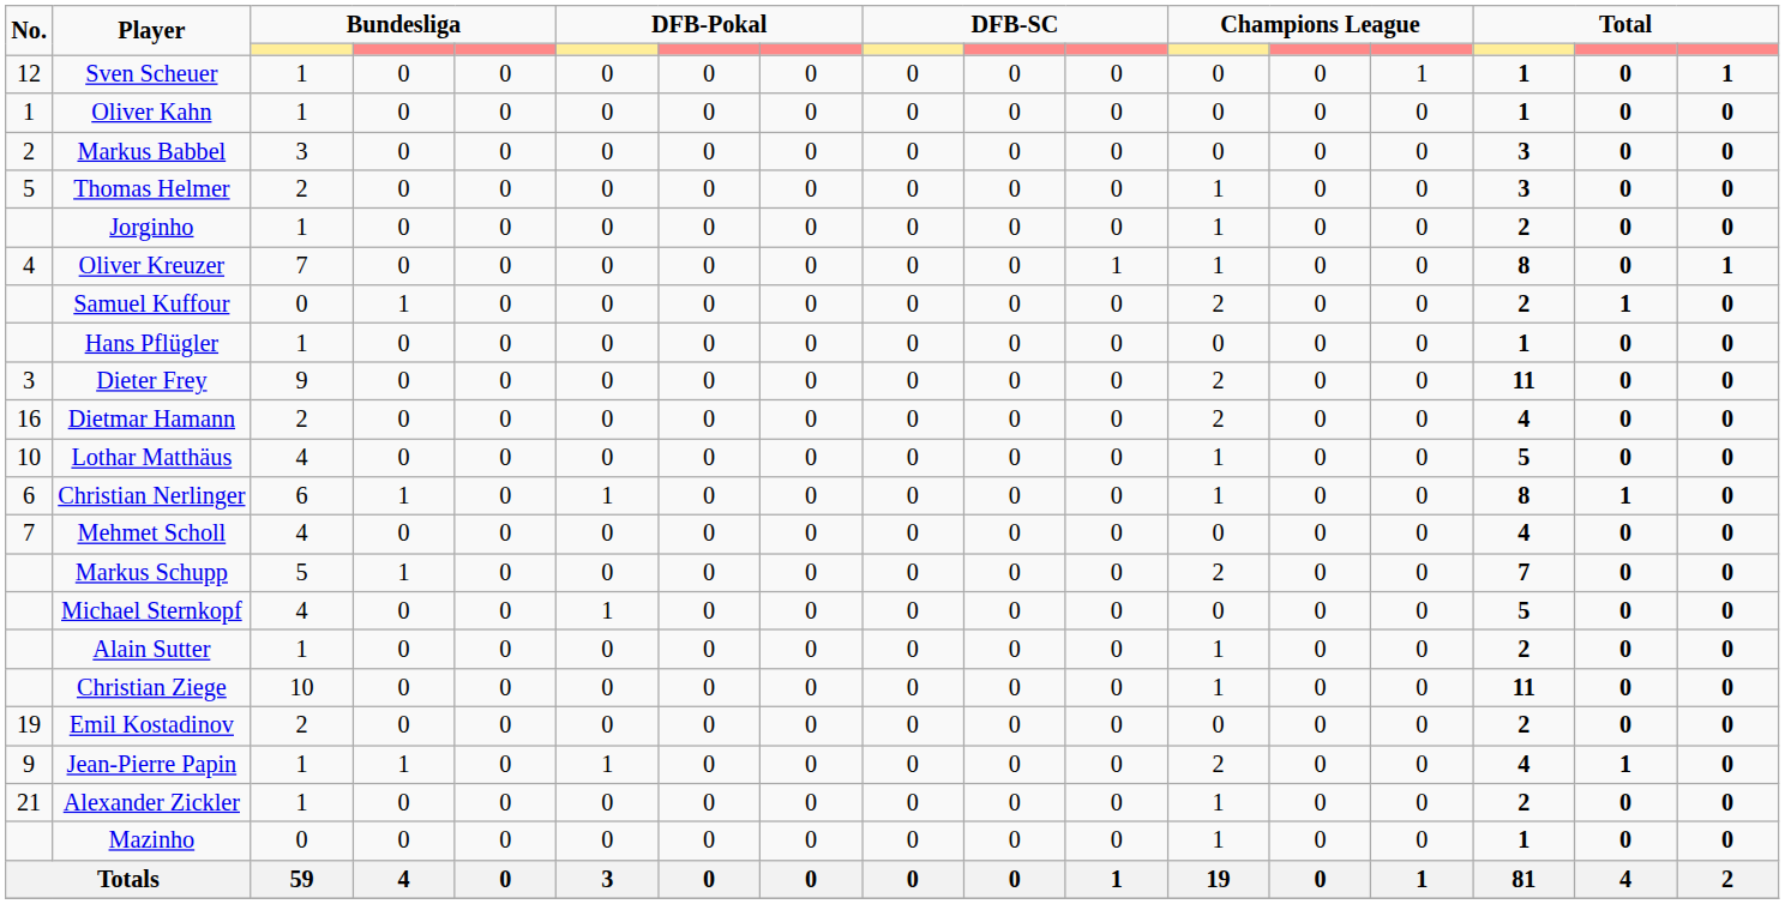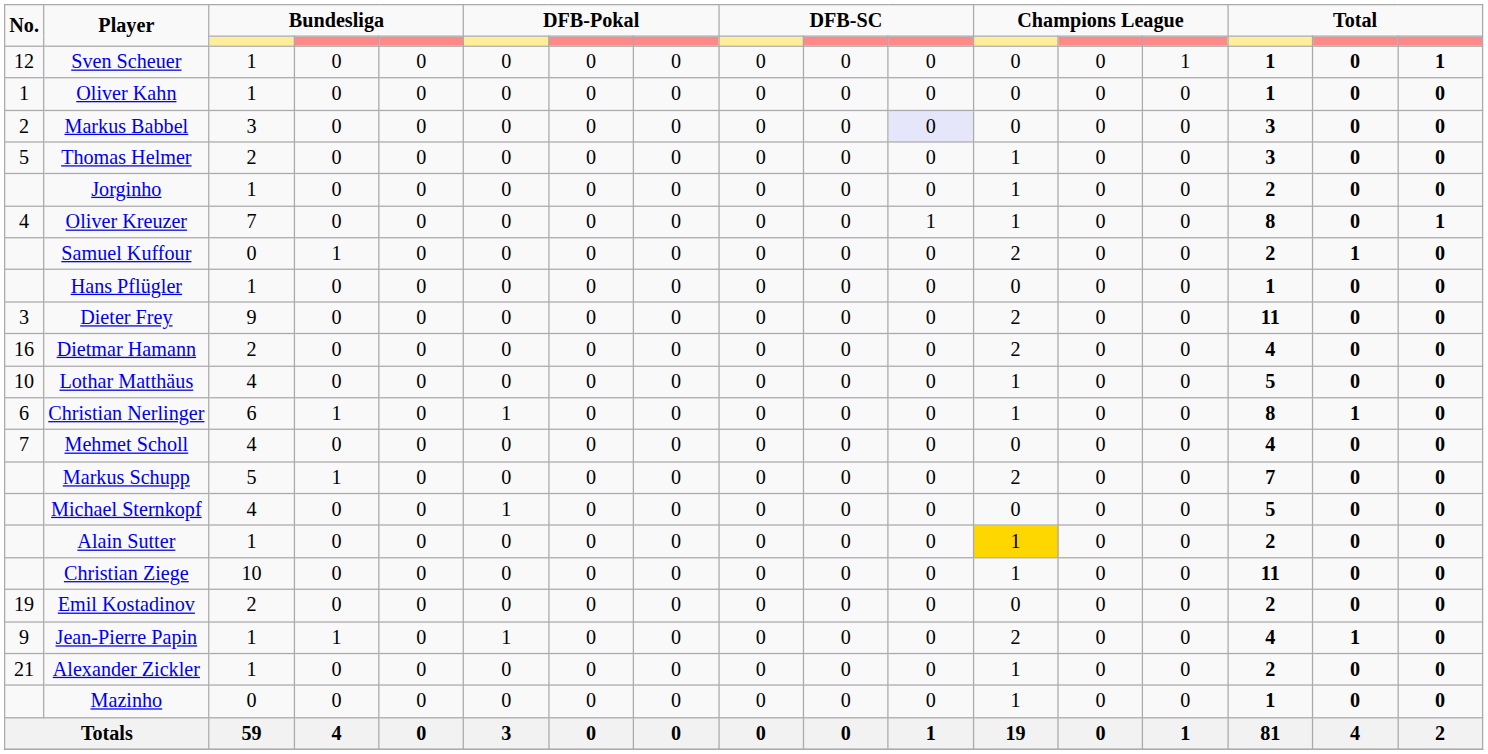Markus Babbel | column 11: no background -> lavender background
Alain Sutter | column 12: no background -> gold background
